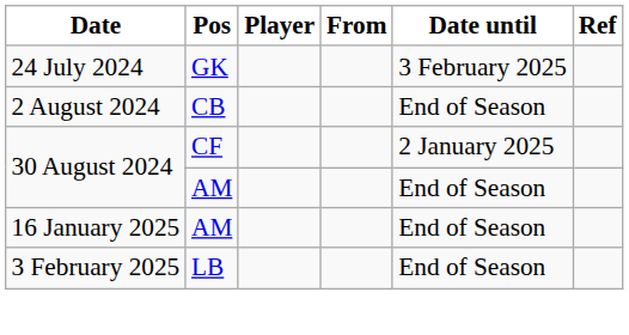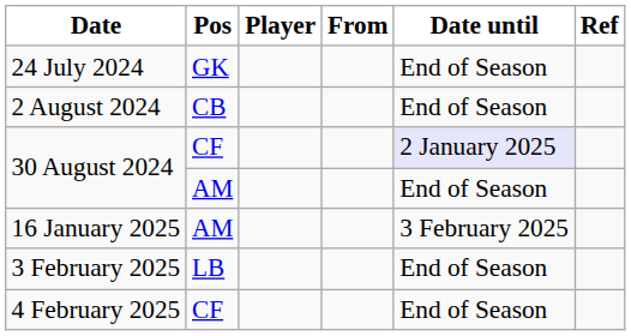24 July 2024 | Date until: 3 February 2025 -> End of Season
30 August 2024 / CF | Date until: no background -> lavender background
16 January 2025 | Date until: End of Season -> 3 February 2025
+ row: 4 February 2025 | CF | End of Season
